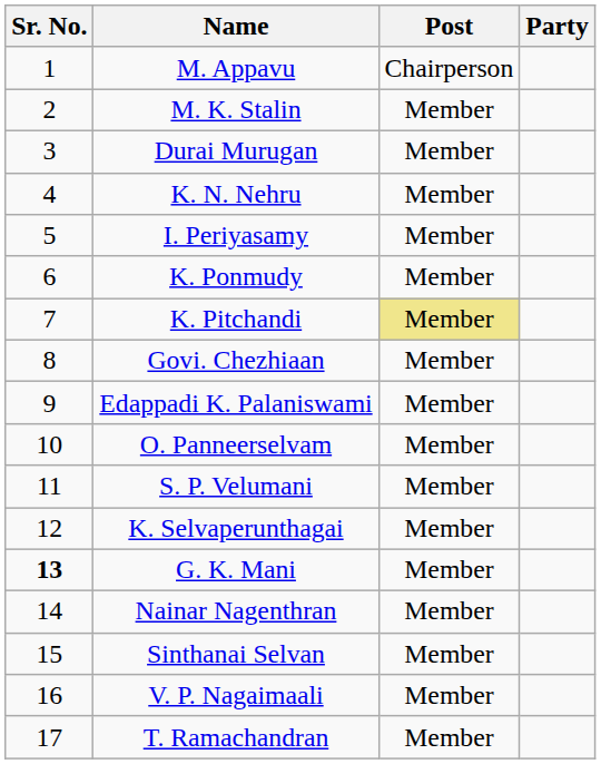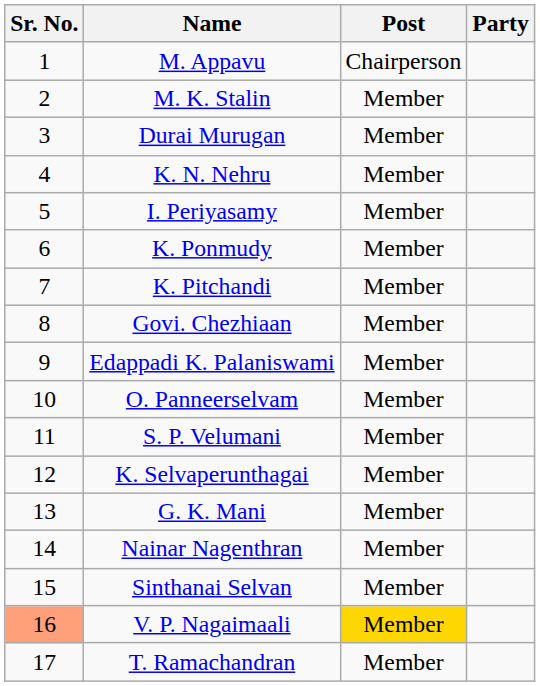K. Pitchandi | Post: khaki background -> no background
G. K. Mani | Sr. No.: bold -> normal
V. P. Nagaimaali | Sr. No.: no background -> lightsalmon background
V. P. Nagaimaali | Post: no background -> gold background
